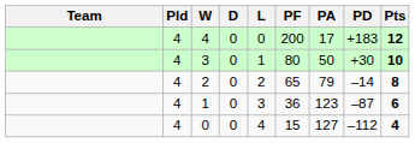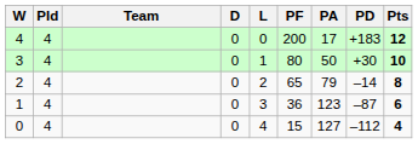columns swapped: Team <-> W
